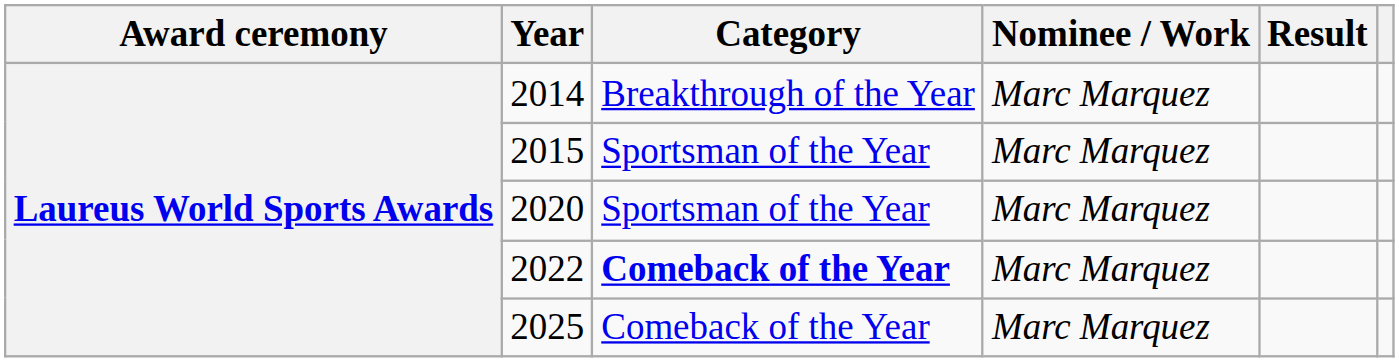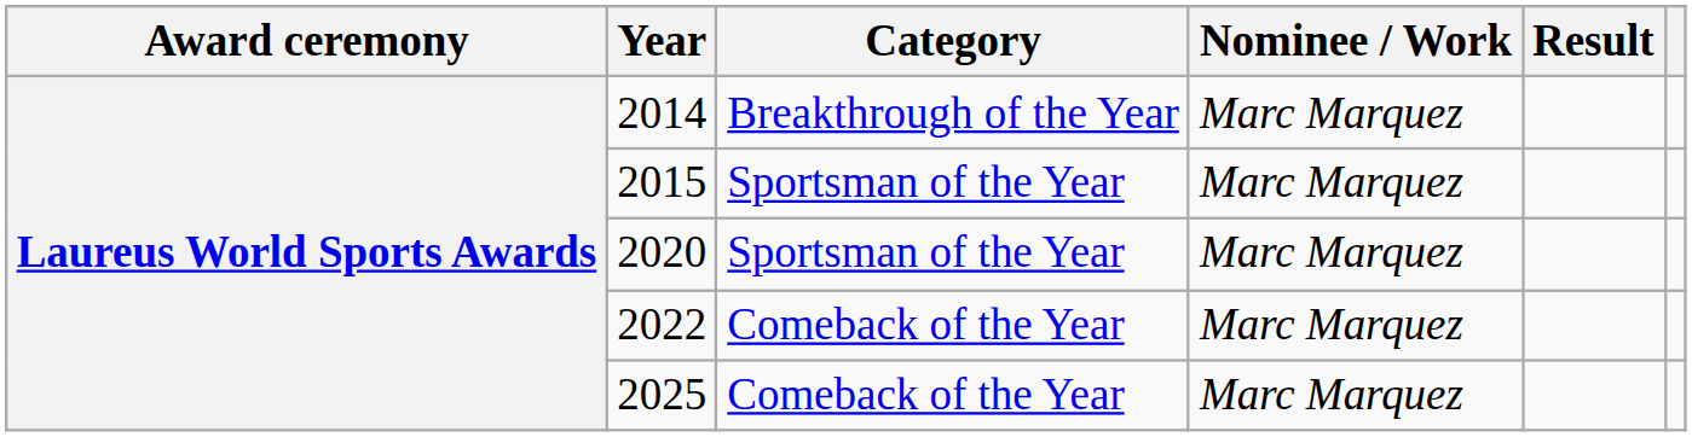2022 | Category: bold -> normal
